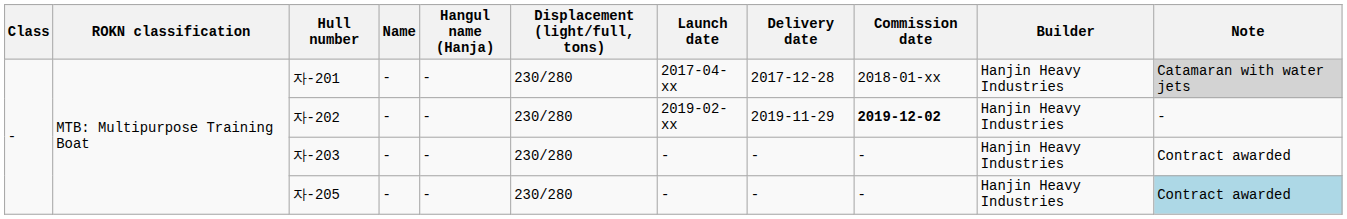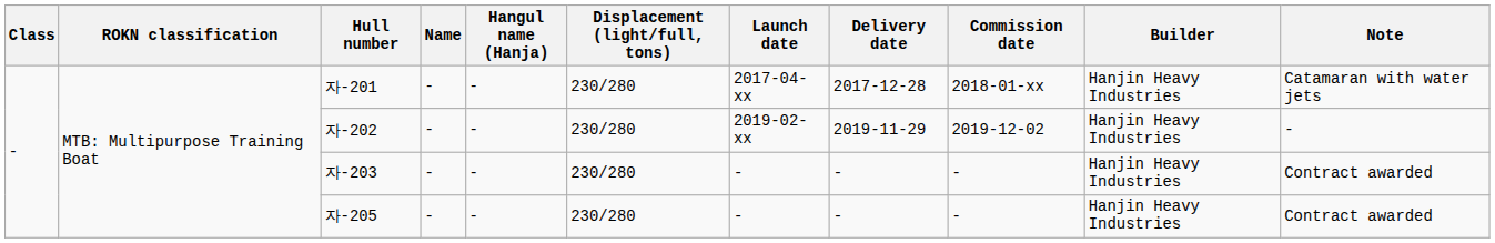자-201 | Note: lightgrey background -> no background
자-202 | Commission date: bold -> normal
자-205 | Note: lightblue background -> no background
